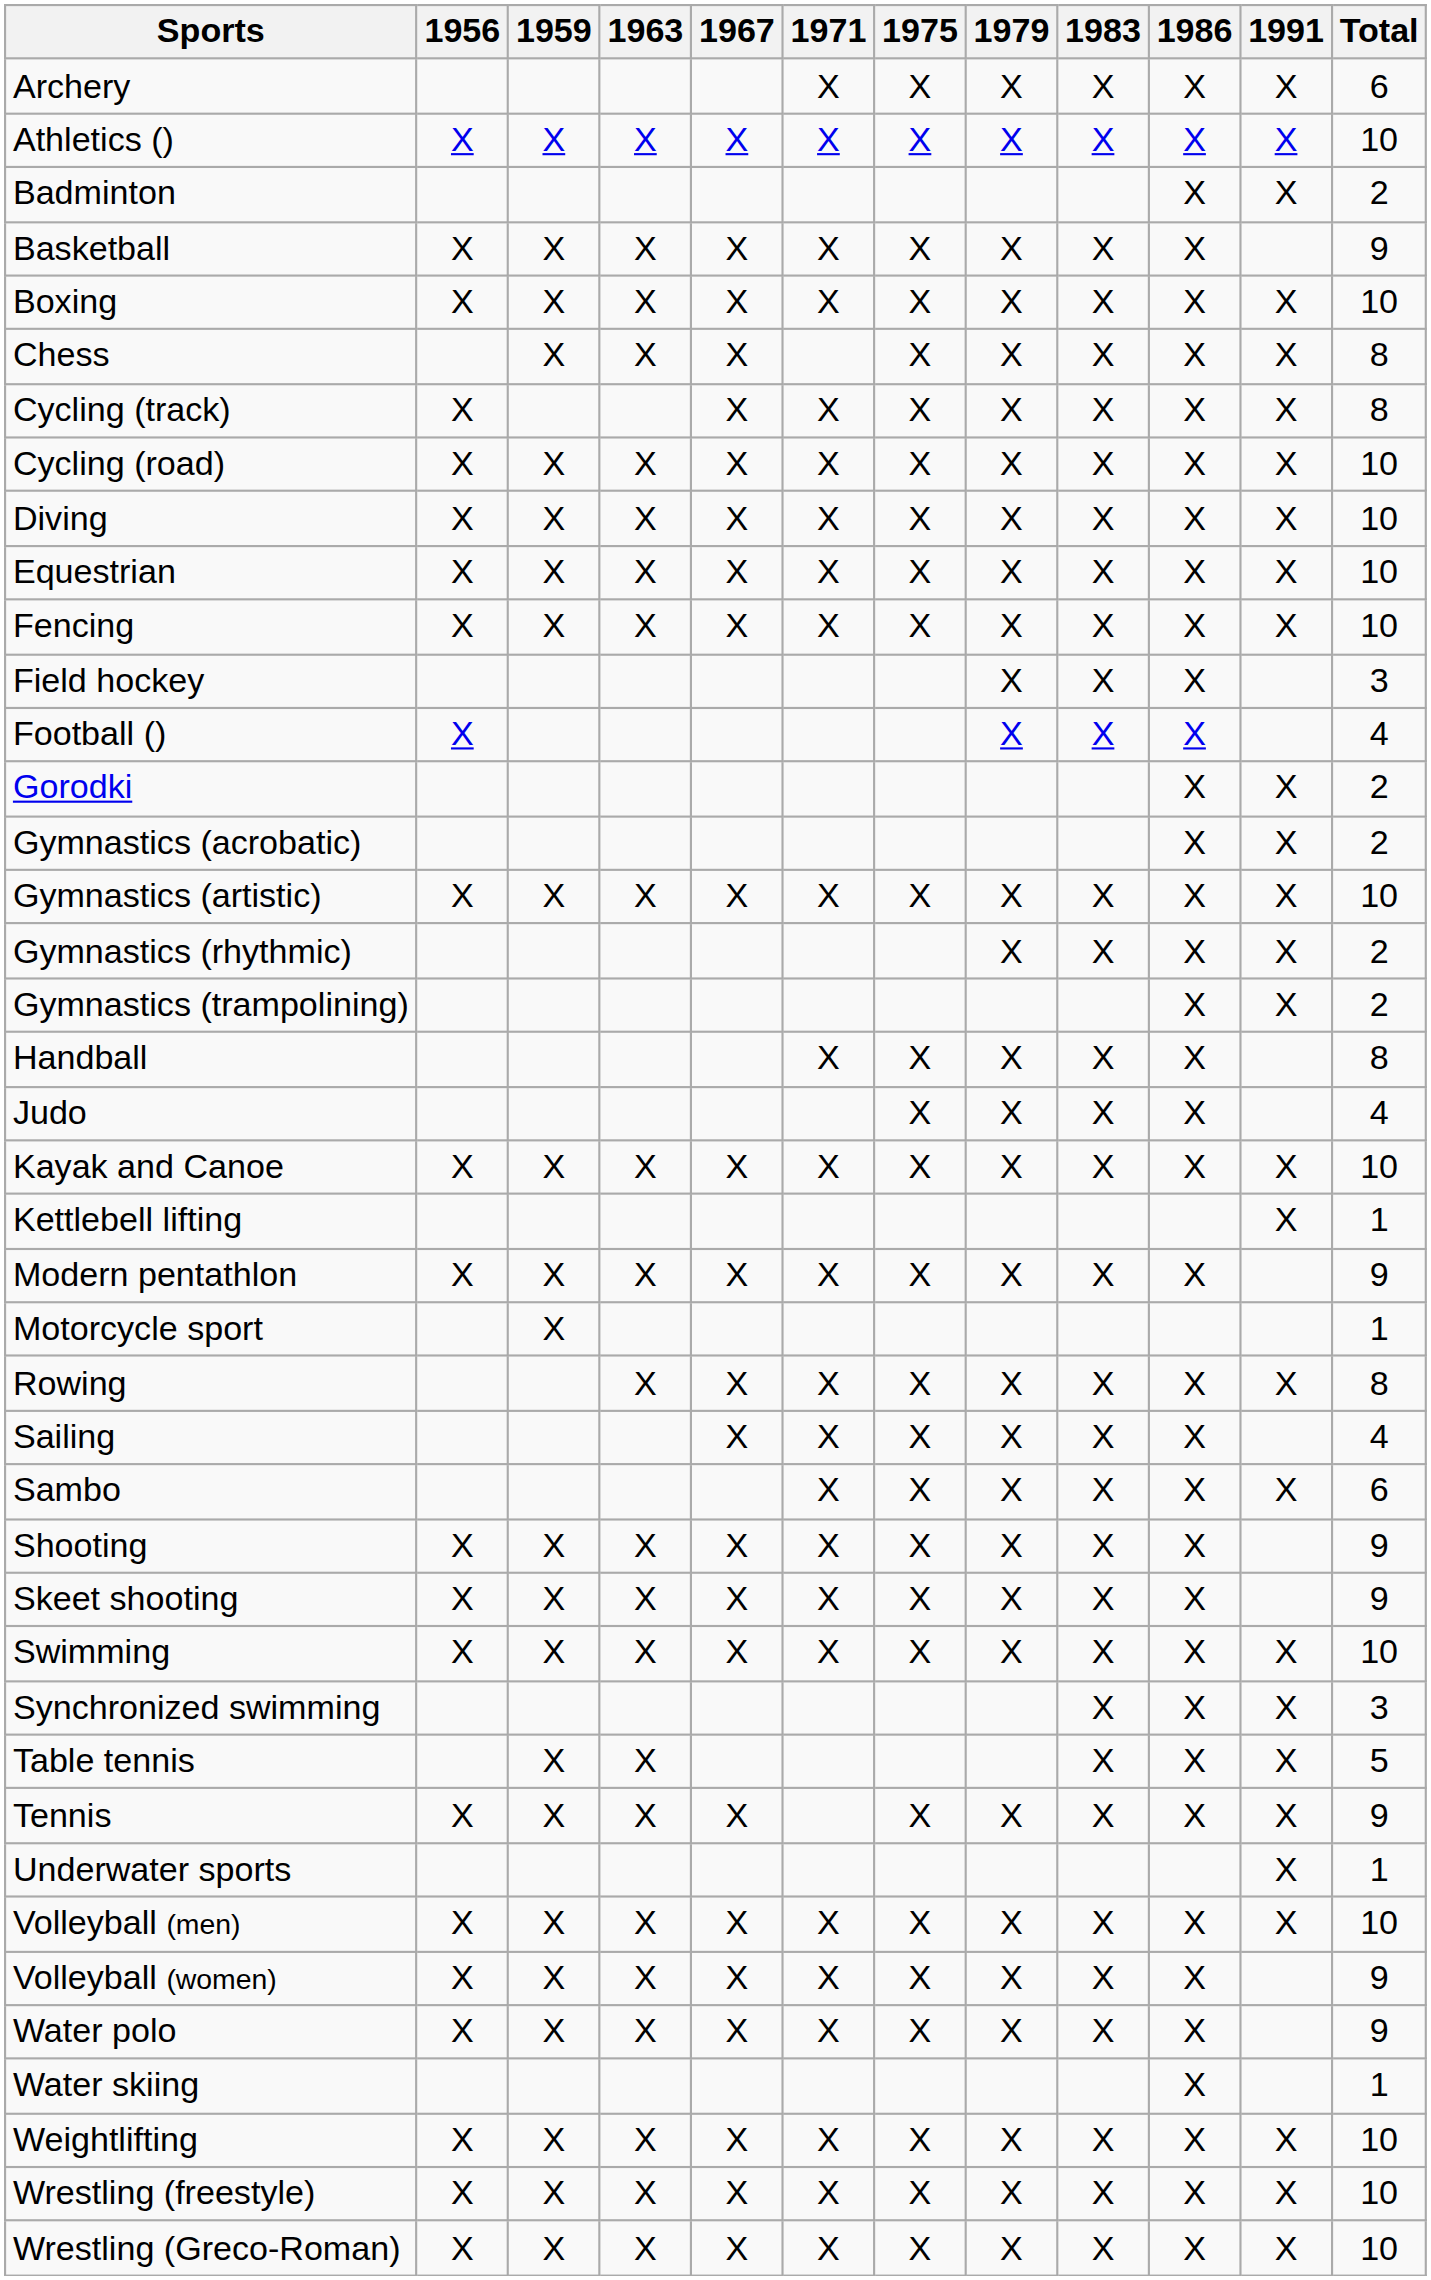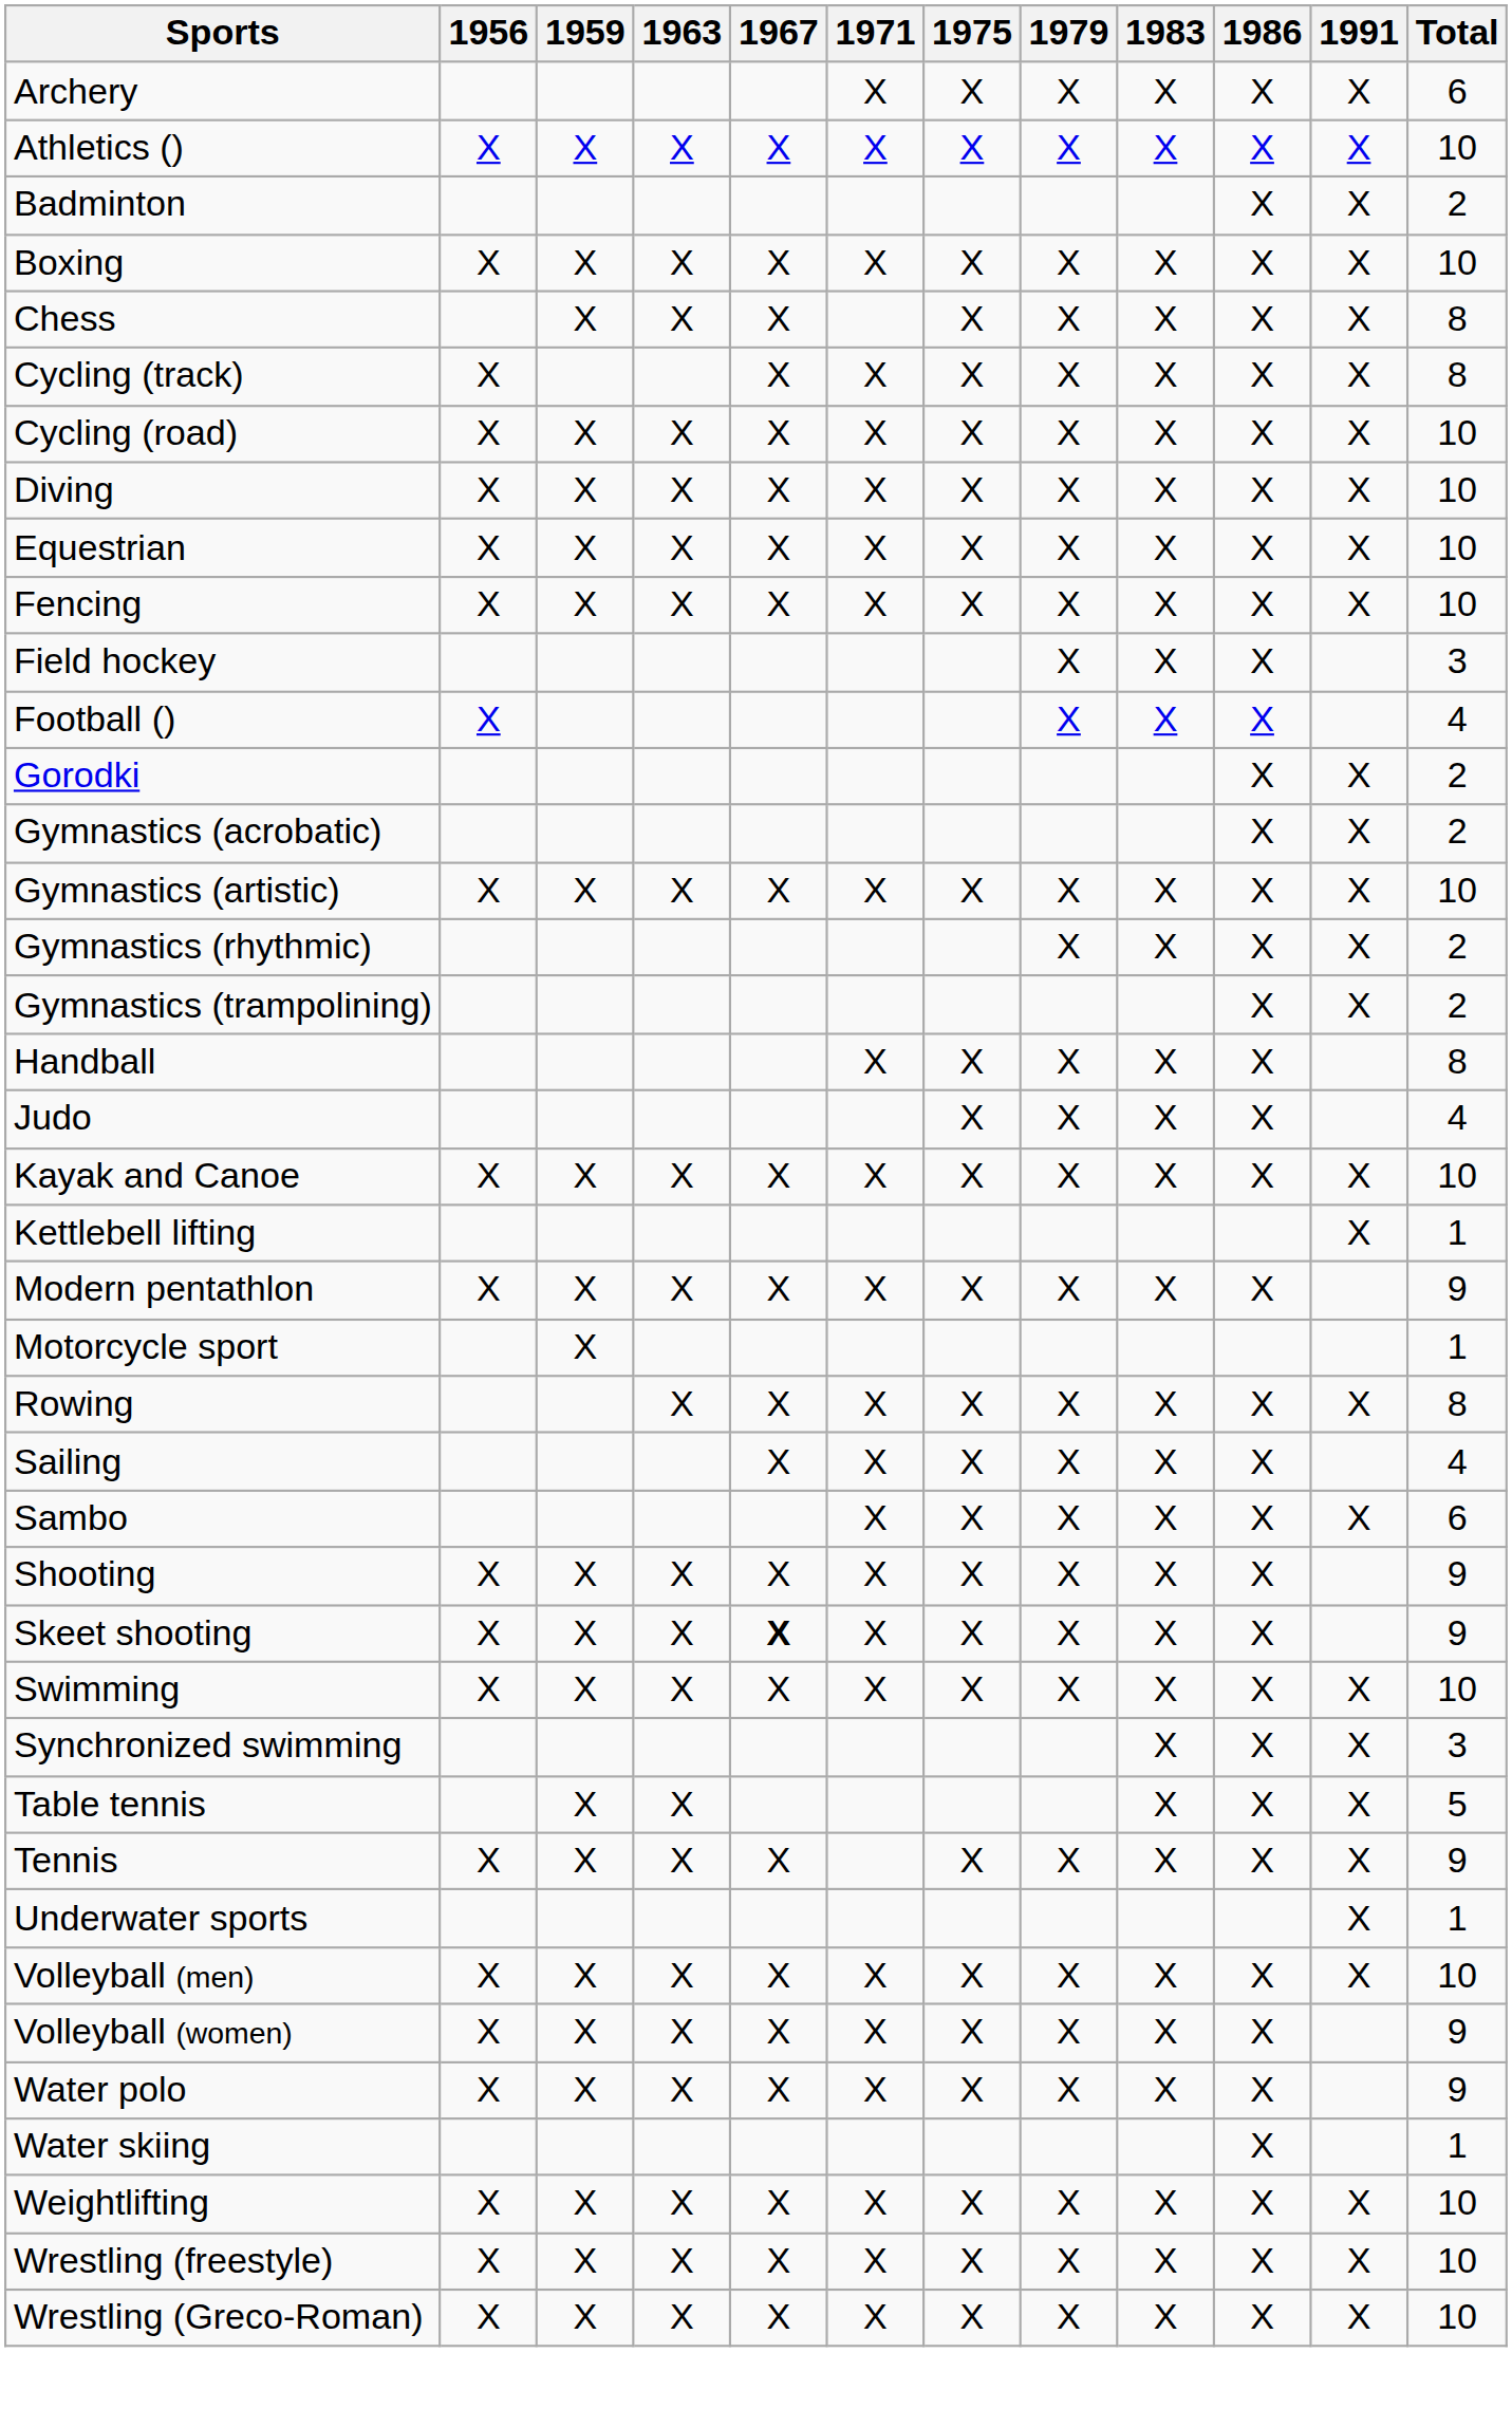- row: Basketball | X | X | X | X | X | X | X | X | X | 9
Skeet shooting | 1967: normal -> bold
